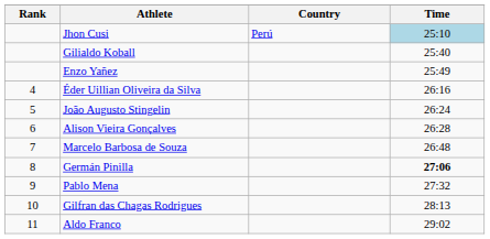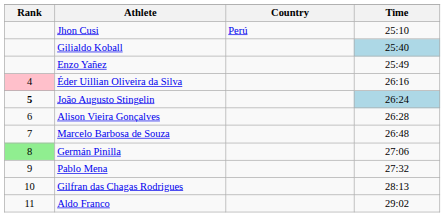Jhon Cusi | Time: lightblue background -> no background
Gilialdo Koball | Time: no background -> lightblue background
Éder Uillian Oliveira da Silva | Rank: no background -> pink background
João Augusto Stingelin | Rank: normal -> bold
João Augusto Stingelin | Time: no background -> lightblue background
Germán Pinilla | Rank: no background -> lightgreen background
Germán Pinilla | Time: bold -> normal
